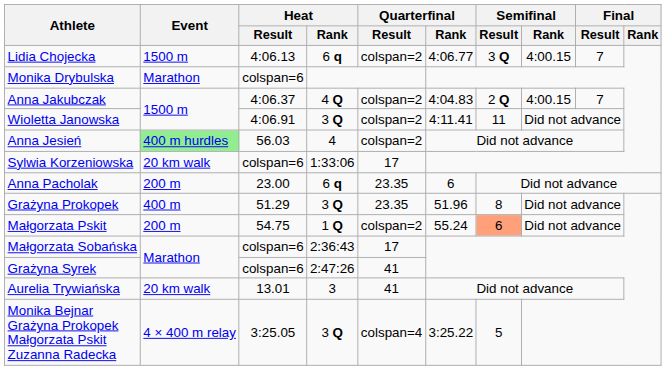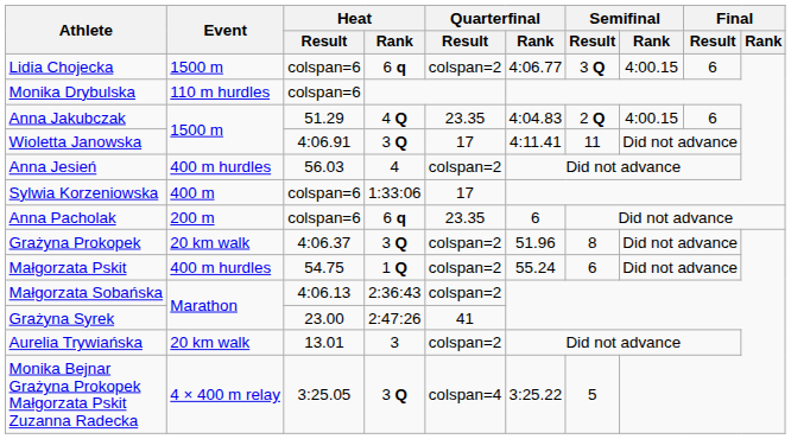Lidia Chojecka | Heat / Result: 4:06.13 -> colspan=6
Lidia Chojecka | Final / Result: 7 -> 6
Monika Drybulska | Event: Marathon -> 110 m hurdles
Anna Jakubczak | Heat / Result: 4:06.37 -> 51.29
Anna Jakubczak | Quarterfinal / Result: colspan=2 -> 23.35
Anna Jakubczak | Final / Result: 7 -> 6
Wioletta Janowska | Quarterfinal / Result: colspan=2 -> 17
Anna Jesień | Event: lightgreen background -> no background
Sylwia Korzeniowska | Event: 20 km walk -> 400 m
Anna Pacholak | Heat / Result: 23.00 -> colspan=6
Grażyna Prokopek | Event: 400 m -> 20 km walk
Grażyna Prokopek | Heat / Result: 51.29 -> 4:06.37
Grażyna Prokopek | Quarterfinal / Result: 23.35 -> colspan=2
Małgorzata Pskit | Event: 200 m -> 400 m hurdles
Małgorzata Pskit | Semifinal / Result: lightsalmon background -> no background
Małgorzata Sobańska | Heat / Result: colspan=6 -> 4:06.13
Małgorzata Sobańska | Quarterfinal / Result: 17 -> colspan=2
Grażyna Syrek | Heat / Result: colspan=6 -> 23.00
Aurelia Trywiańska | Quarterfinal / Result: 41 -> colspan=2
